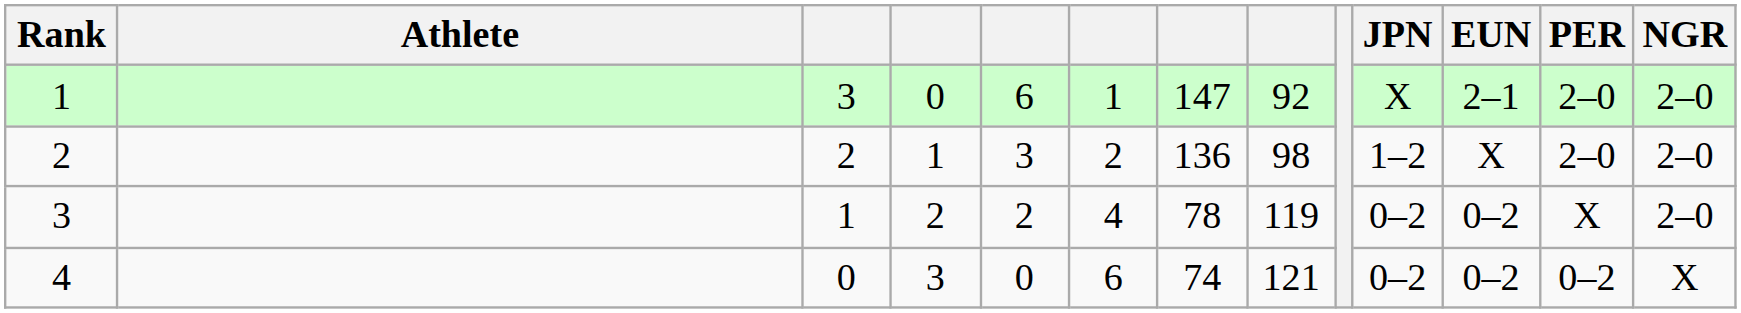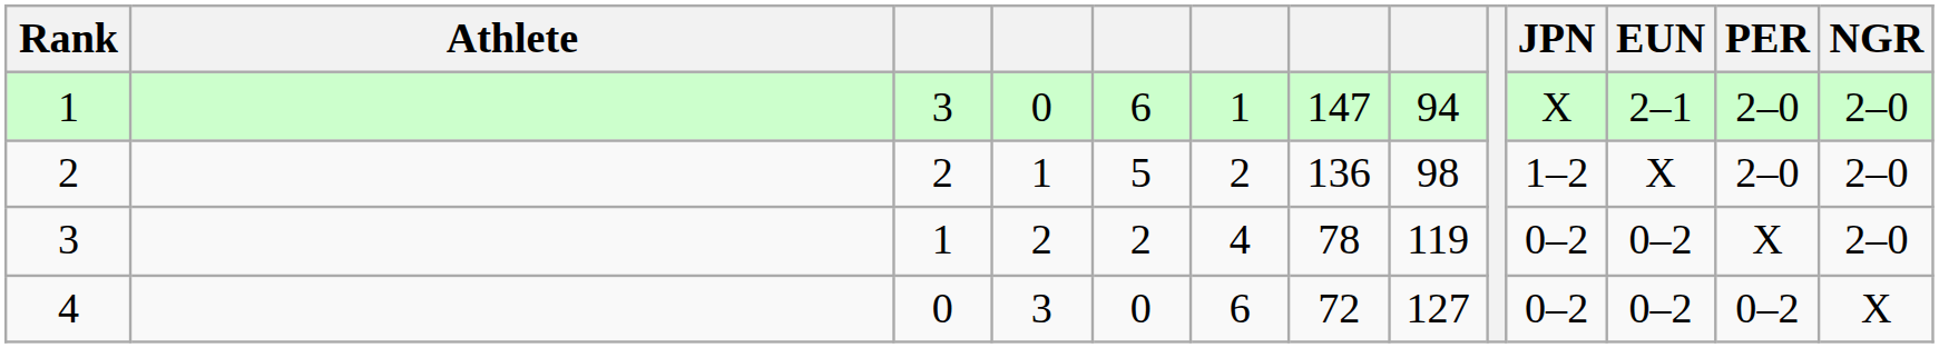row 2 | column 8: 92 -> 94
row 3 | column 5: 3 -> 5
row 5 | column 7: 74 -> 72
row 5 | column 8: 121 -> 127
